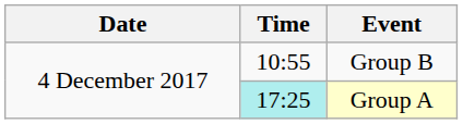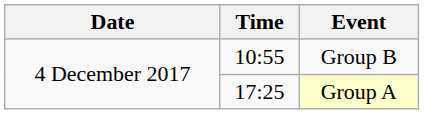Group A | Time: paleturquoise background -> no background
